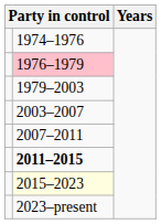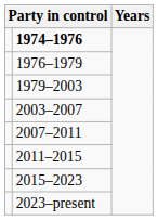1974–1976 | column 2: normal -> bold
1976–1979 | column 2: pink background -> no background
2011–2015 | column 2: bold -> normal
2015–2023 | column 2: lightyellow background -> no background
